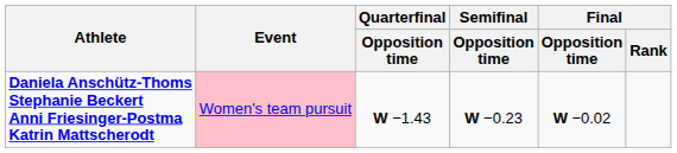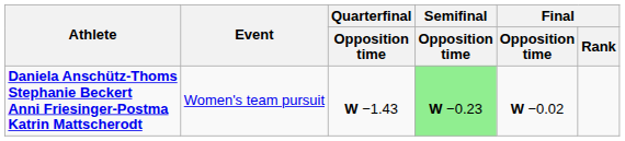row 3 | Event: pink background -> no background
row 3 | Semifinal / Opposition time: no background -> lightgreen background
